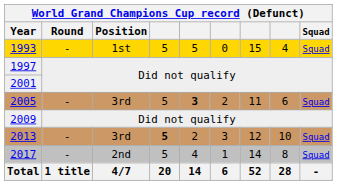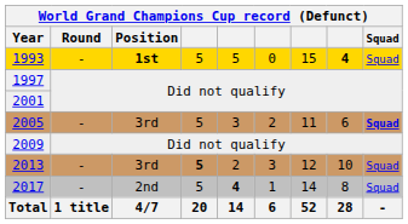1993 | Position: normal -> bold
1993 | column 8: normal -> bold
2005 | column 5: bold -> normal
2005 | Squad: normal -> bold
2017 | column 5: normal -> bold
